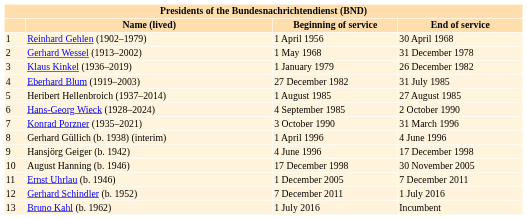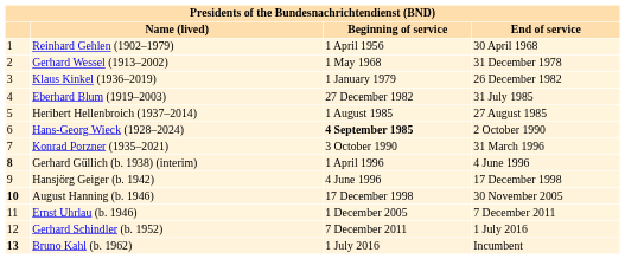Hans-Georg Wieck (1928–2024) | Beginning of service: normal -> bold
Gerhard Güllich (b. 1938) (interim) | column 1: normal -> bold
August Hanning (b. 1946) | column 1: normal -> bold
Bruno Kahl (b. 1962) | column 1: normal -> bold
